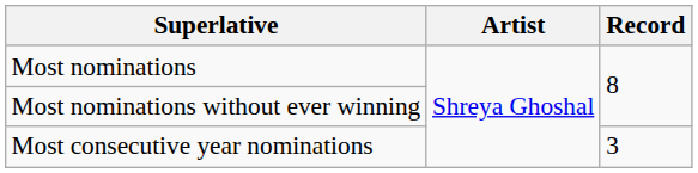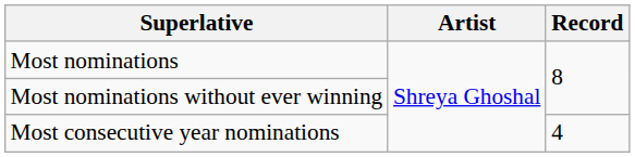Most consecutive year nominations | Record: 3 -> 4
